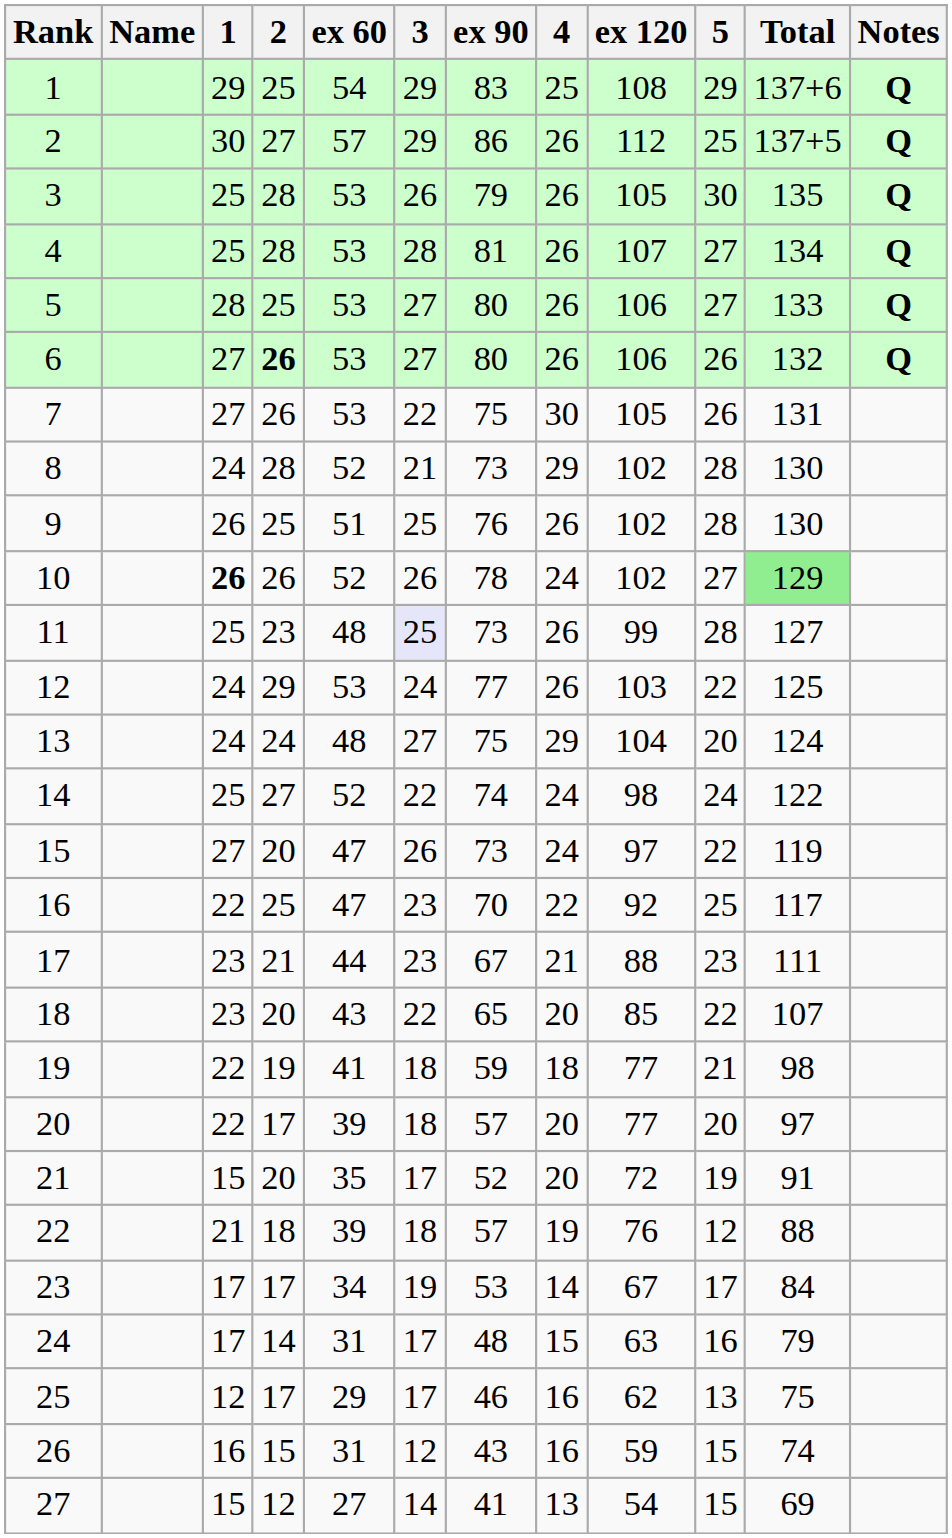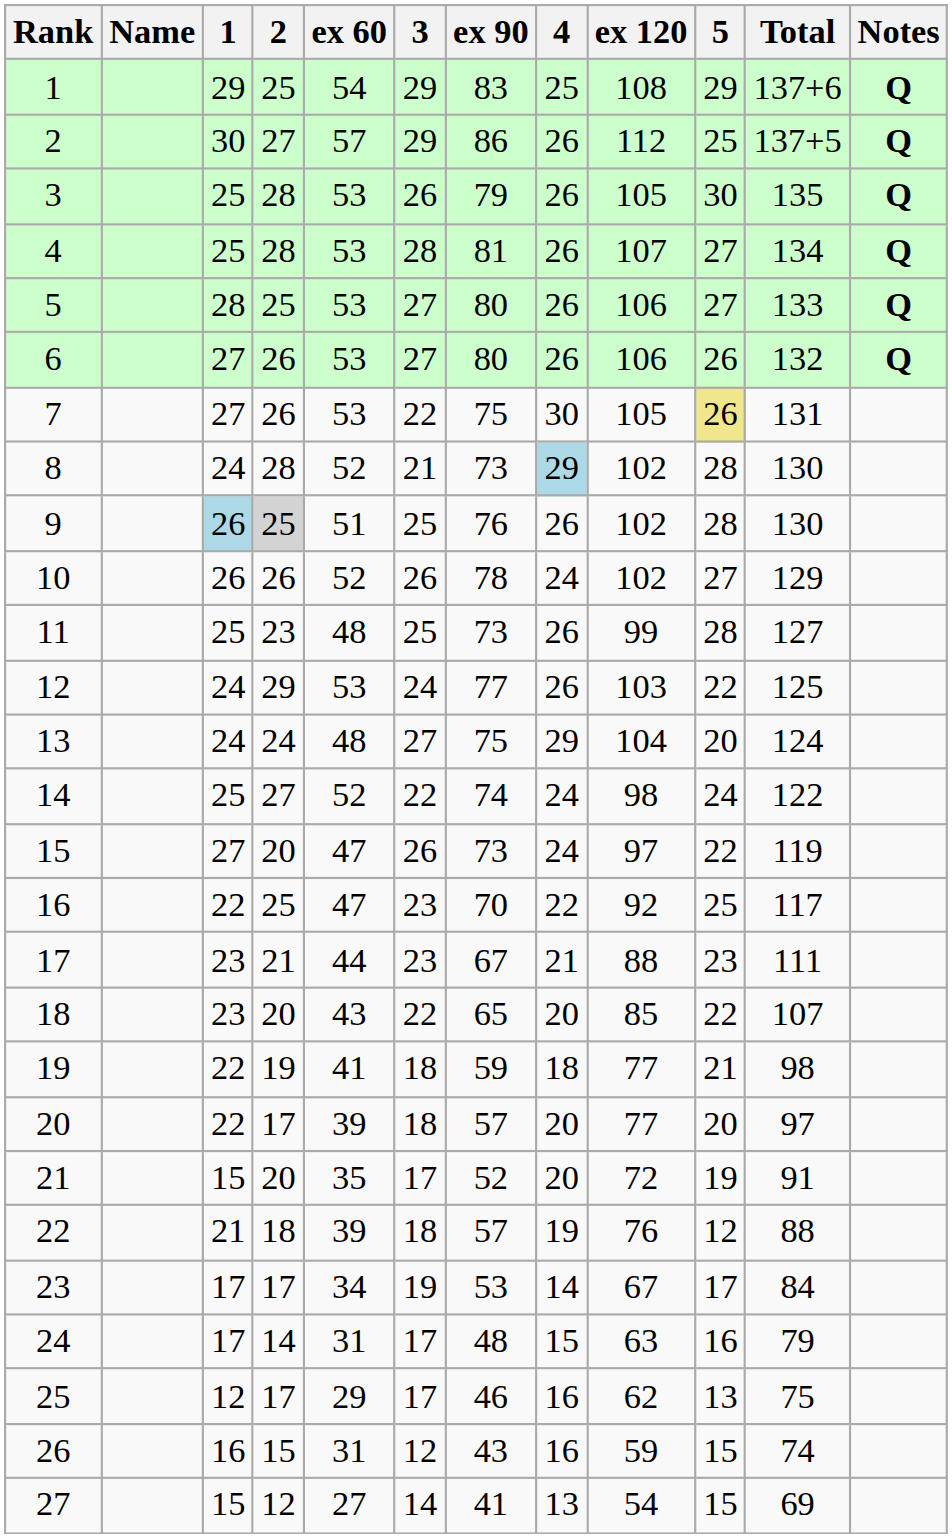6 | 2: bold -> normal
7 | 5: no background -> khaki background
8 | 4: no background -> lightblue background
9 | 1: no background -> lightblue background
9 | 2: no background -> lightgrey background
10 | 1: bold -> normal
10 | Total: lightgreen background -> no background
11 | 3: lavender background -> no background
